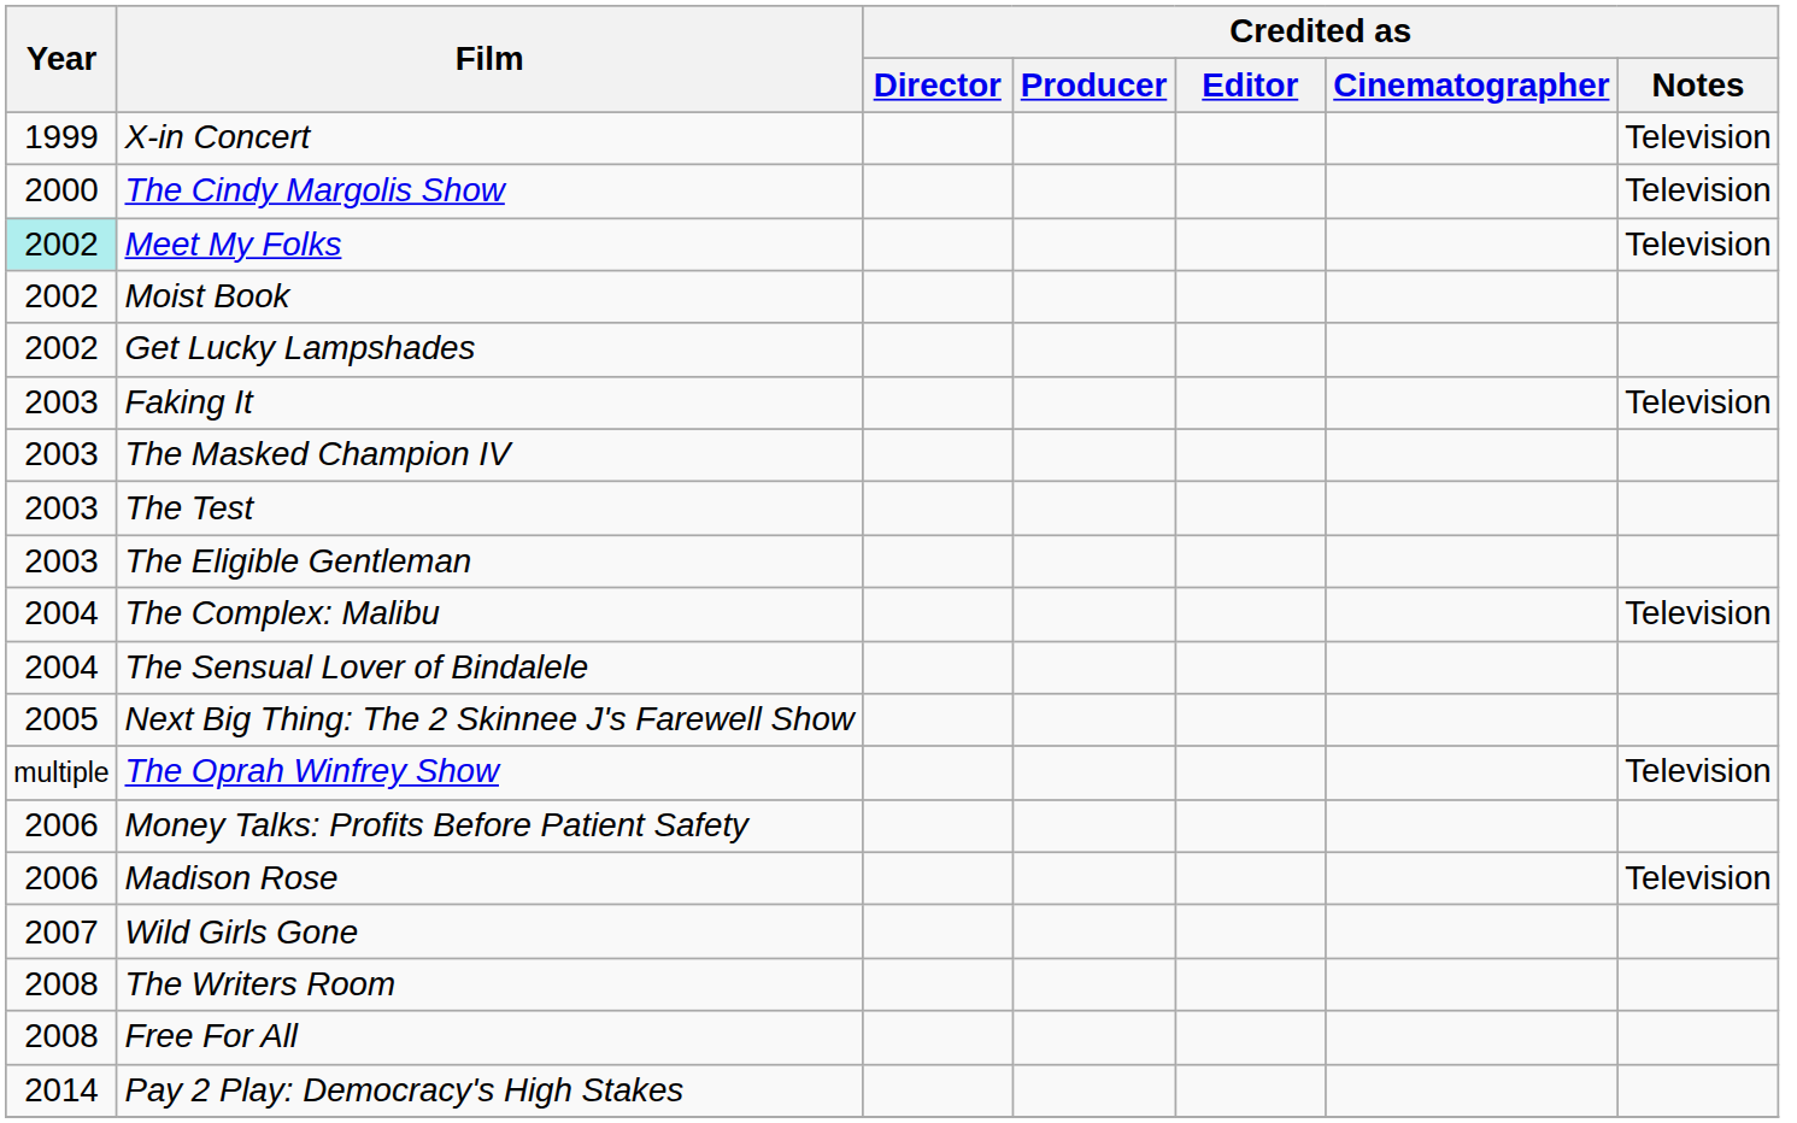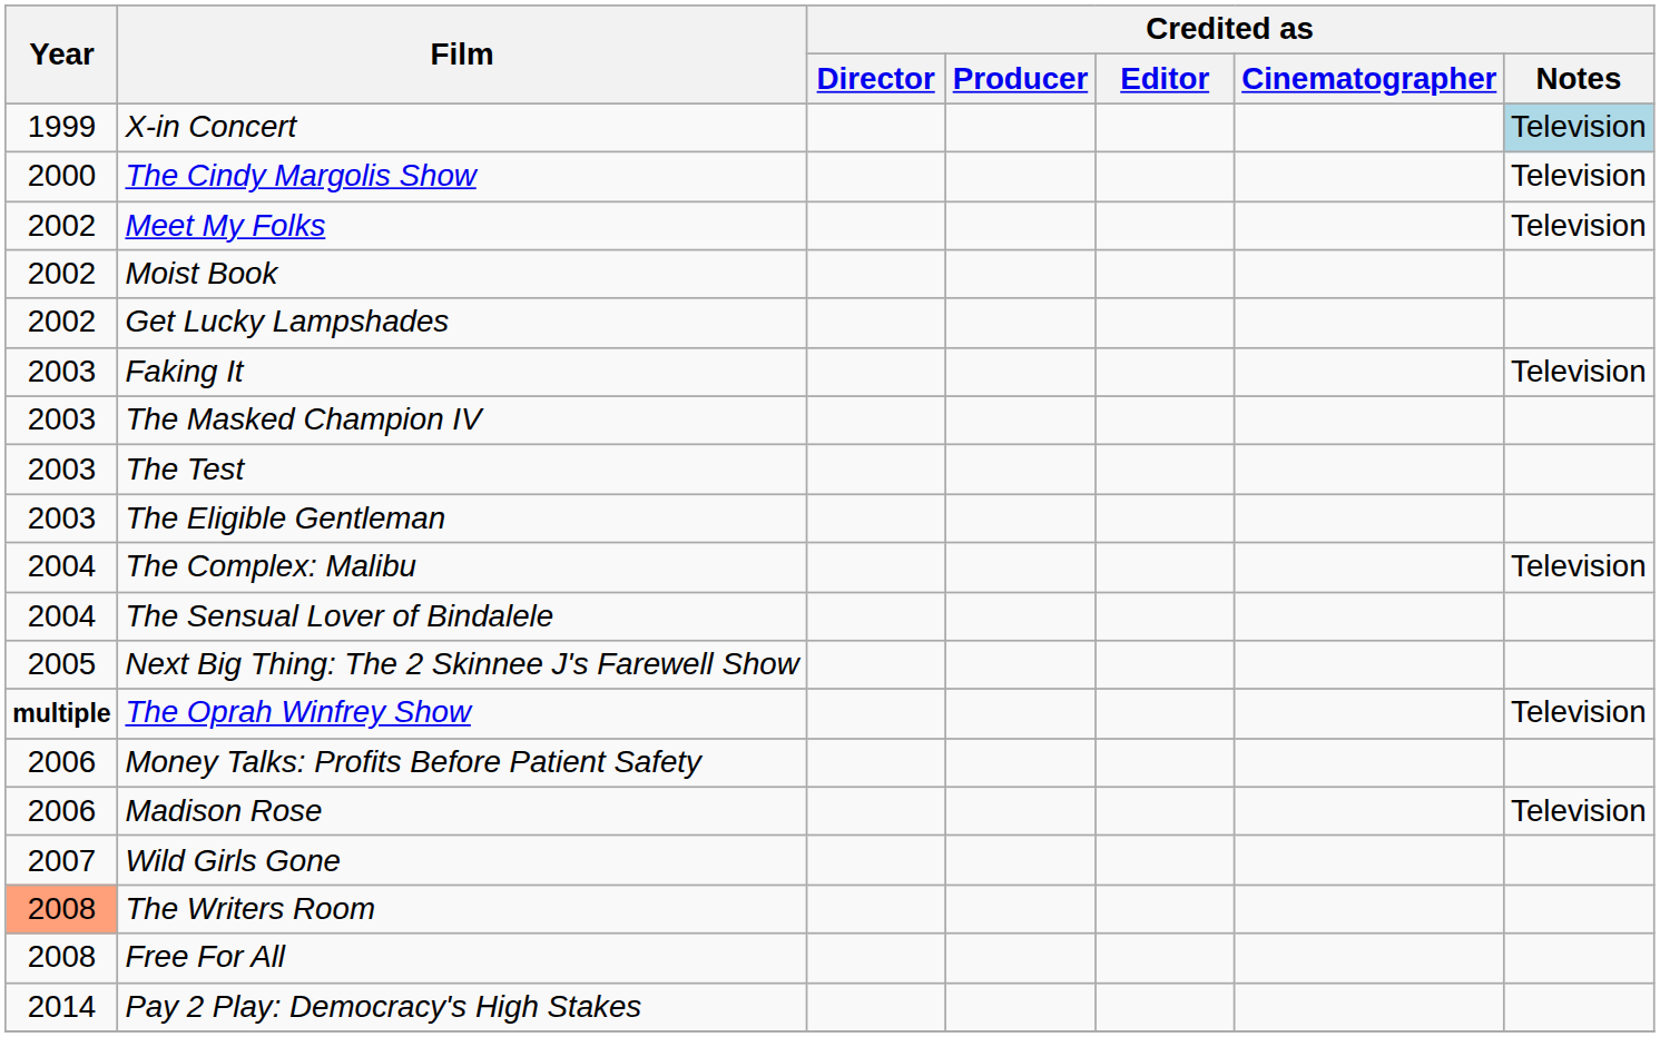X-in Concert | Credited as / Notes: no background -> lightblue background
Meet My Folks | Year: paleturquoise background -> no background
The Oprah Winfrey Show | Year: normal -> bold
The Writers Room | Year: no background -> lightsalmon background
